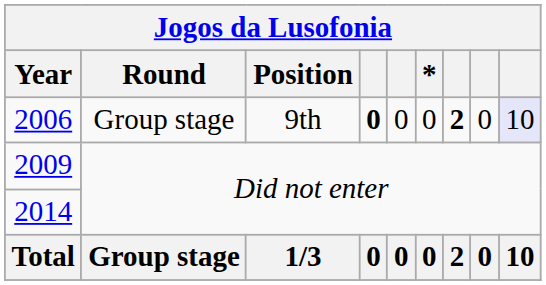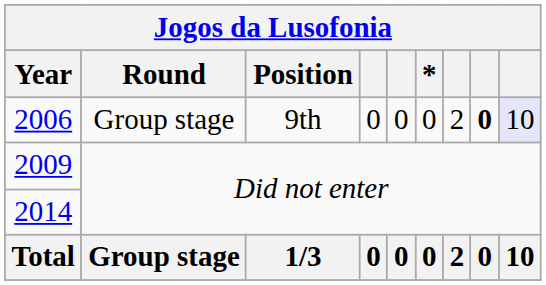2006 | column 4: bold -> normal
2006 | column 7: bold -> normal
2006 | column 8: normal -> bold
